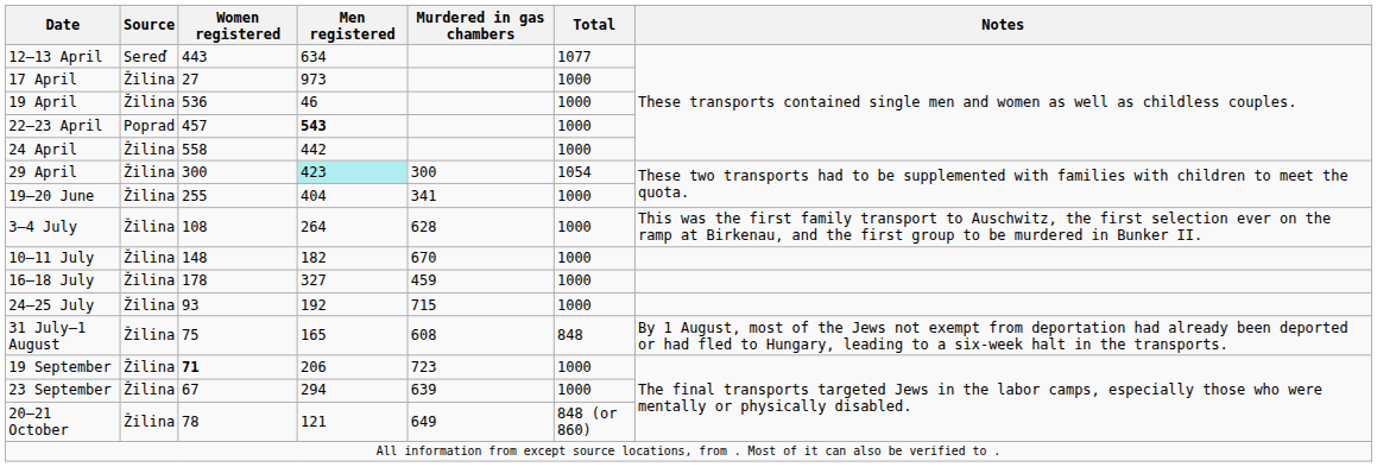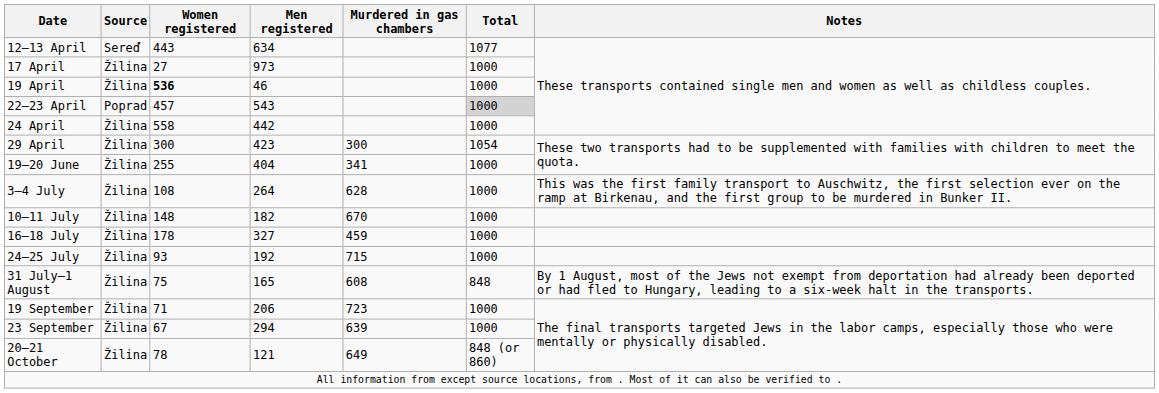19 April | Women registered: normal -> bold
22–23 April | Men registered: bold -> normal
22–23 April | Total: no background -> lightgrey background
29 April | Men registered: paleturquoise background -> no background
19 September | Women registered: bold -> normal
